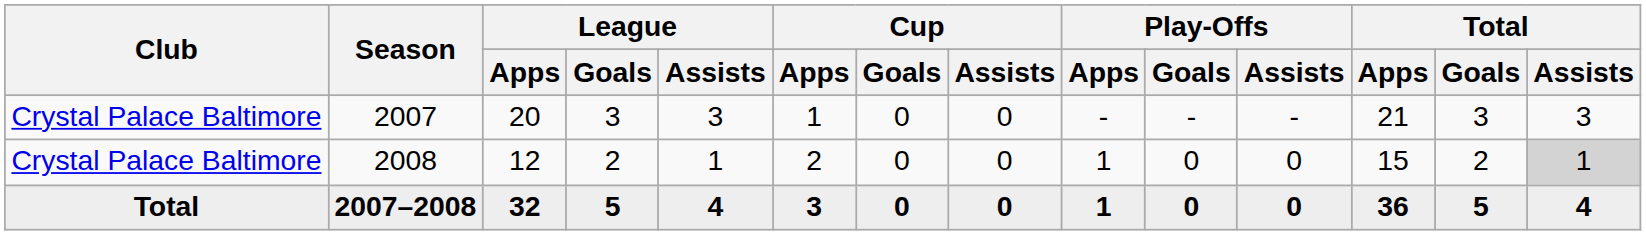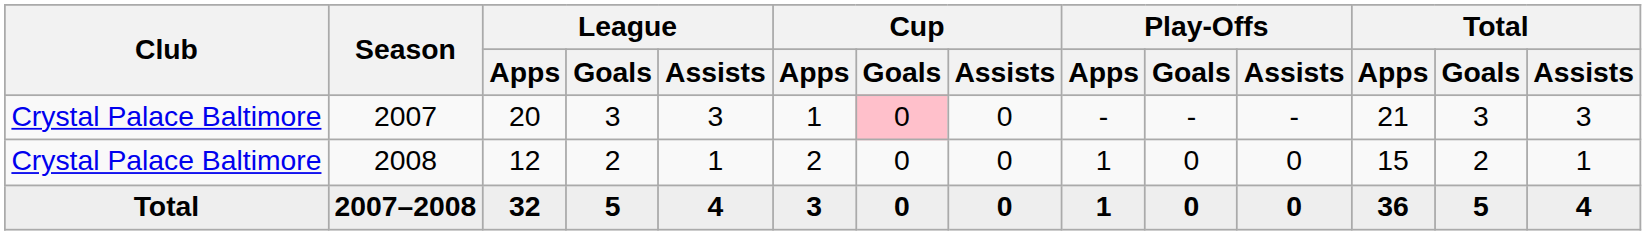2007 | Cup / Goals: no background -> pink background
2008 | Total / Assists: lightgrey background -> no background
